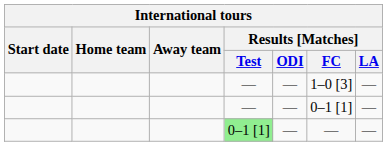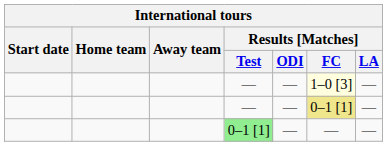row 4 | Results [Matches] / FC: no background -> lightyellow background
row 5 | Results [Matches] / FC: no background -> khaki background
